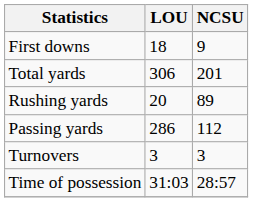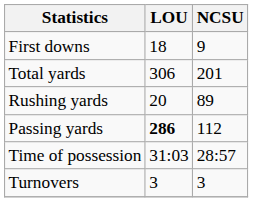Passing yards | LOU: normal -> bold
rows swapped: Turnovers <-> Time of possession
